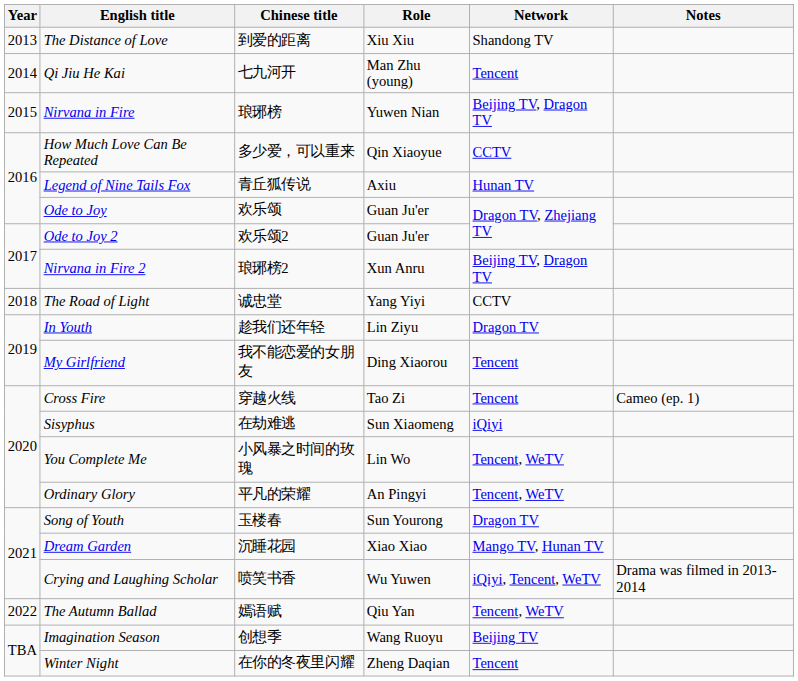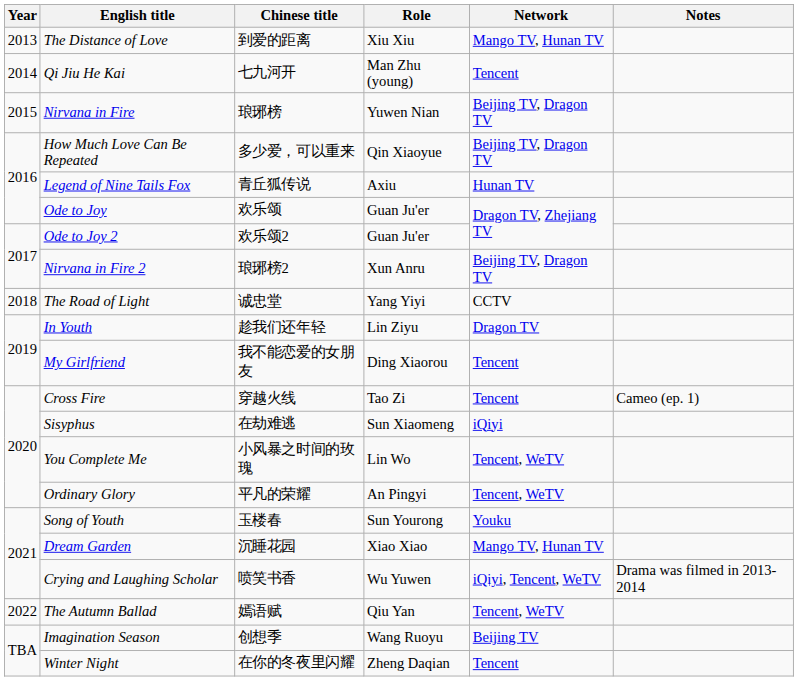The Distance of Love | Network: Shandong TV -> Mango TV, Hunan TV
How Much Love Can Be Repeated | Network: CCTV -> Beijing TV, Dragon TV
Song of Youth | Network: Dragon TV -> Youku
